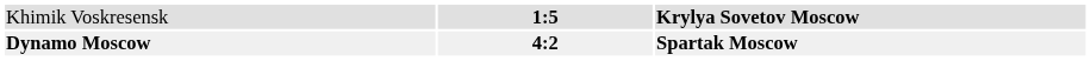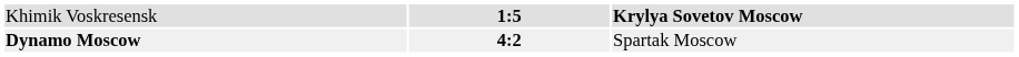Dynamo Moscow | column 3: bold -> normal
